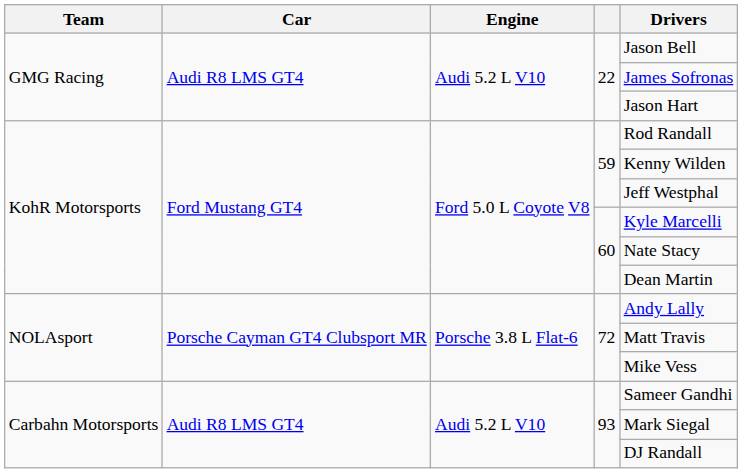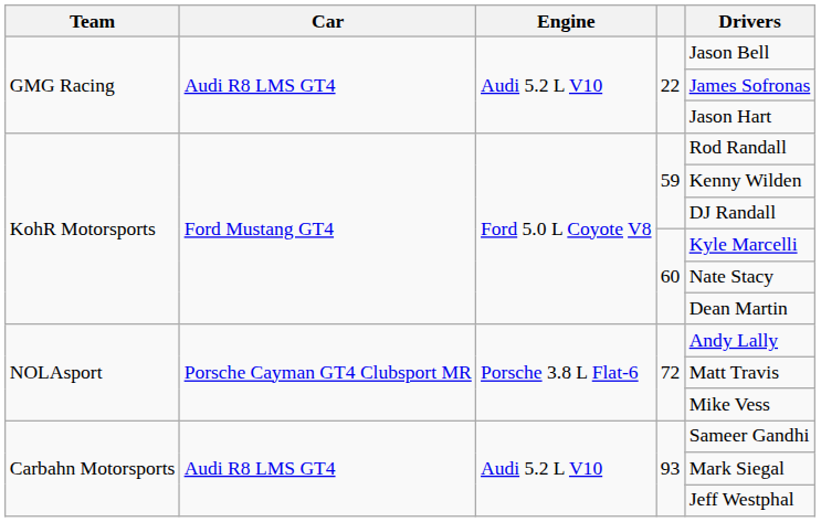row 7 | Drivers: Jeff Westphal -> DJ Randall
row 16 | Drivers: DJ Randall -> Jeff Westphal
